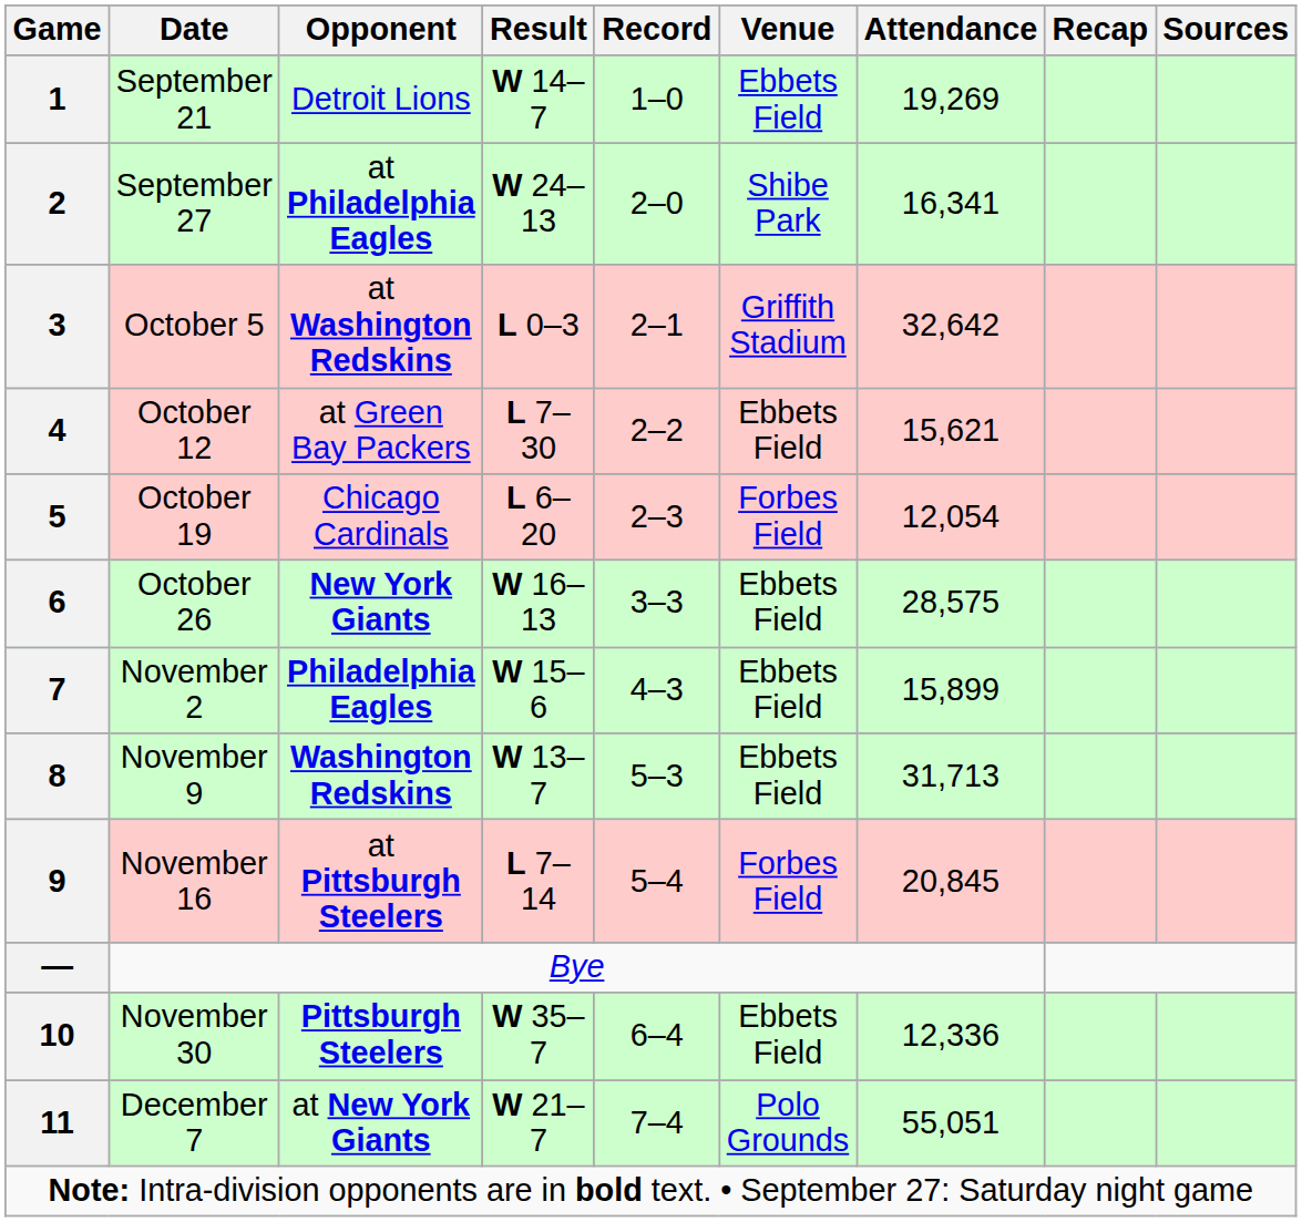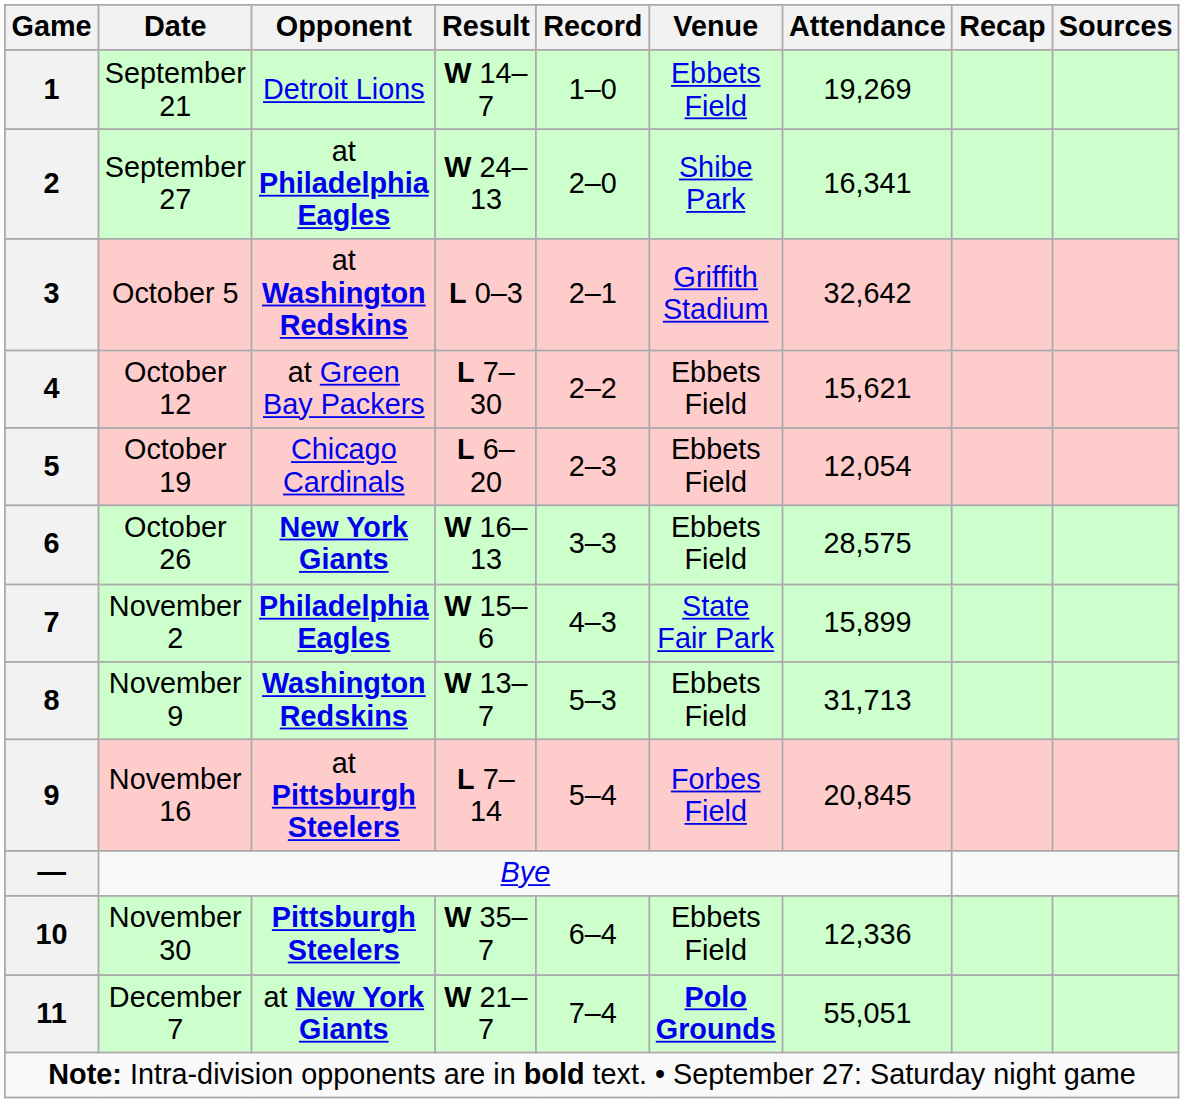5 | Venue: Forbes Field -> Ebbets Field
7 | Venue: Ebbets Field -> State Fair Park
11 | Venue: normal -> bold
